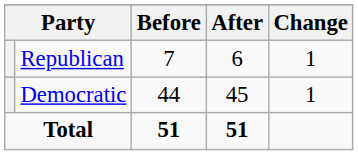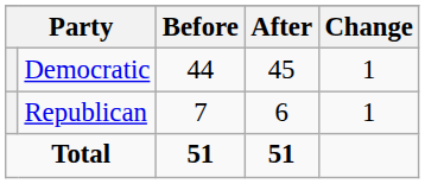rows swapped: Democratic <-> Republican
